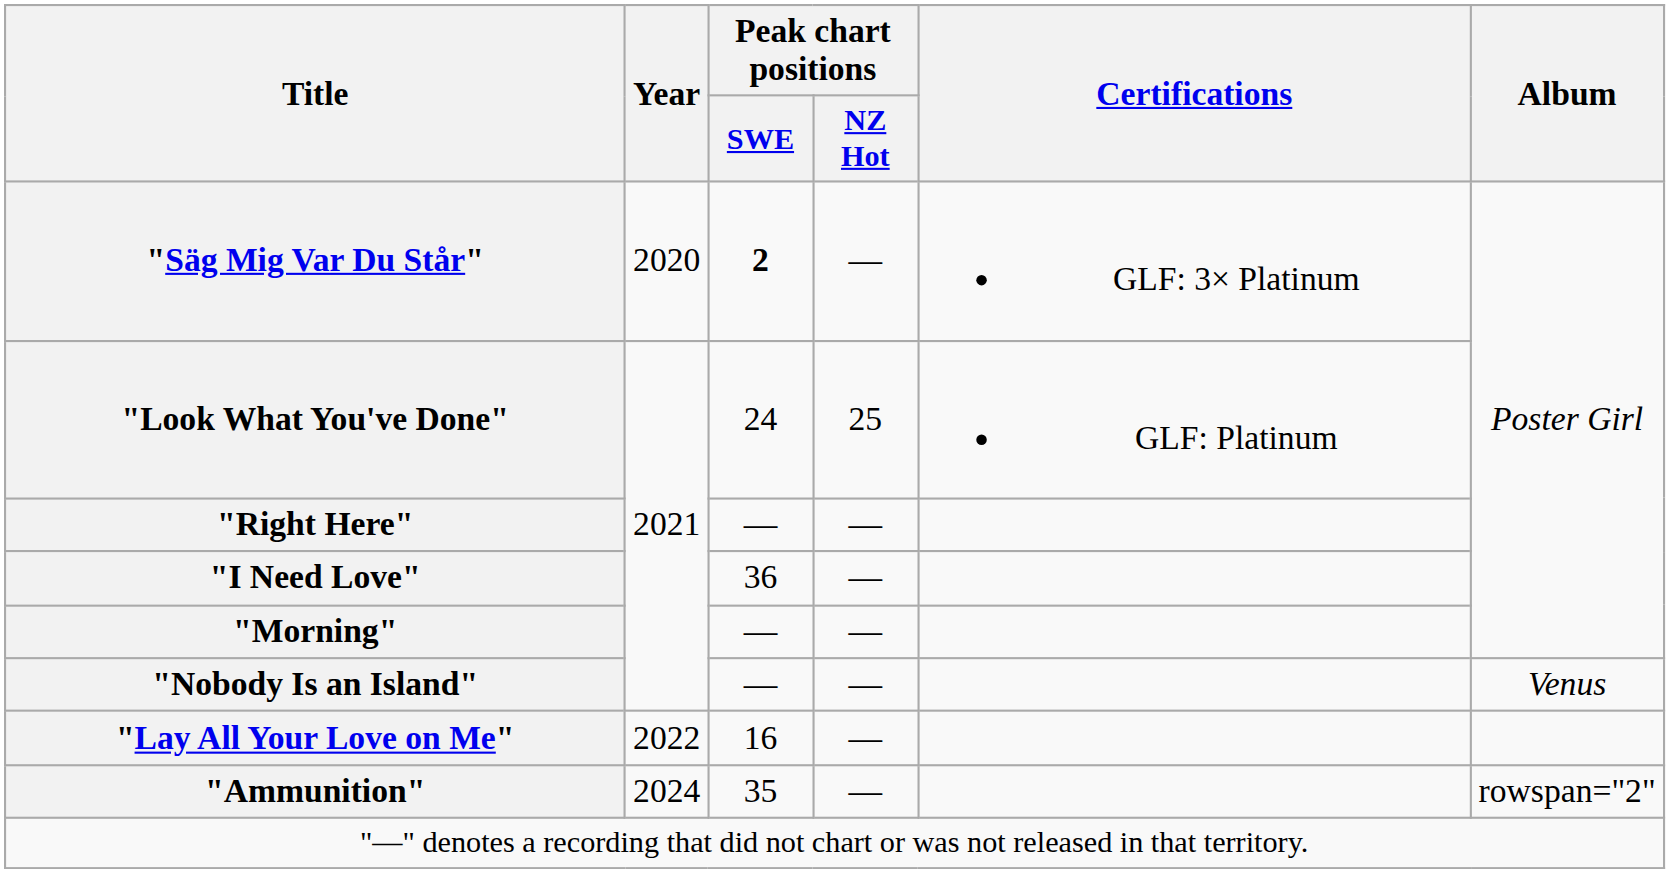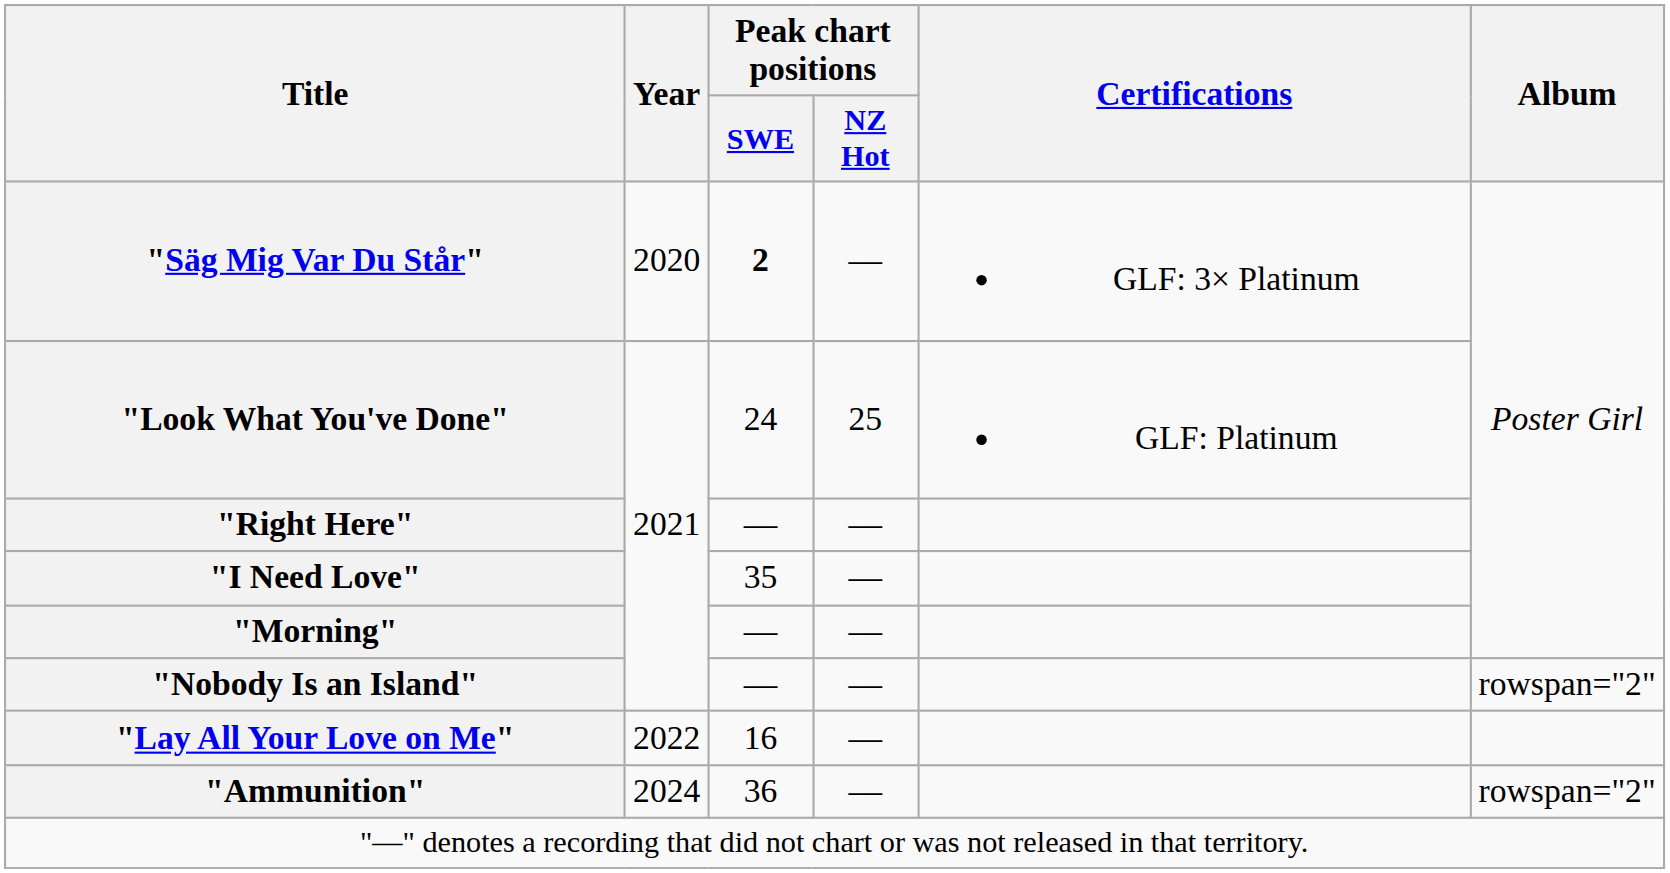"I Need Love" | Peak chart positions / SWE: 36 -> 35
"Nobody Is an Island" | Album: Venus -> rowspan="2"
"Ammunition" | Peak chart positions / SWE: 35 -> 36
